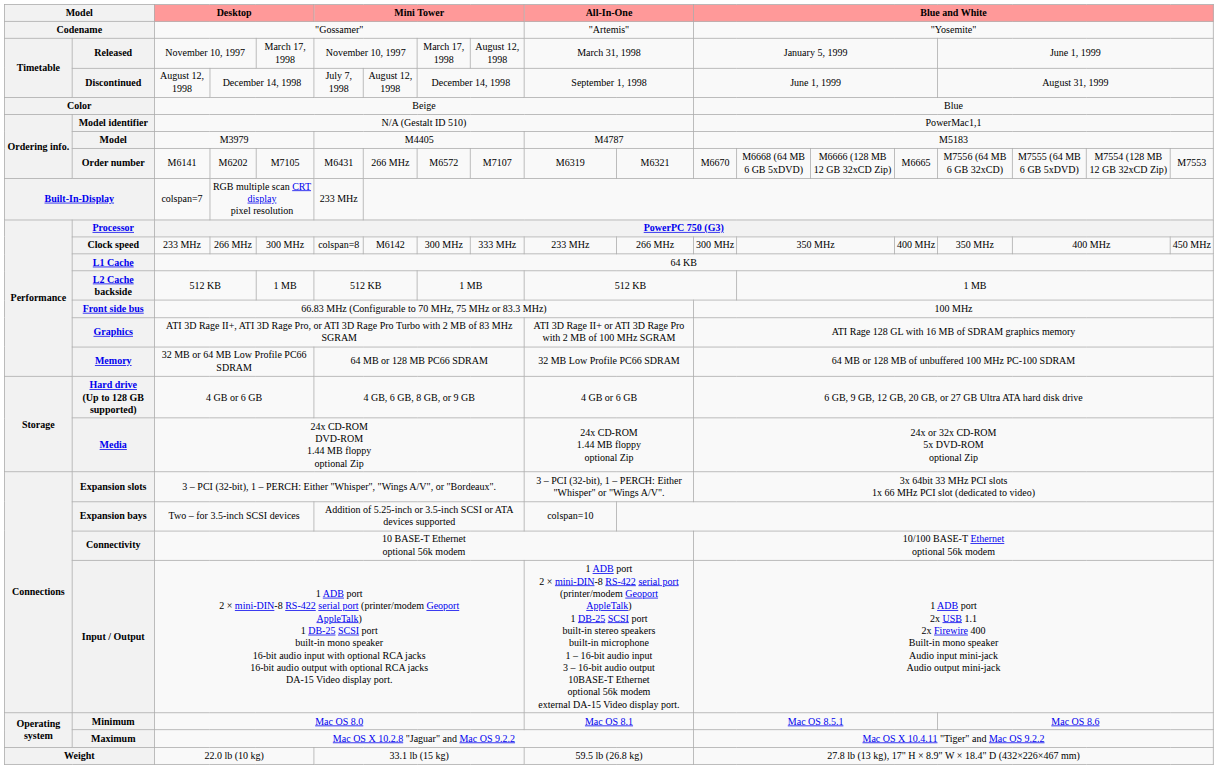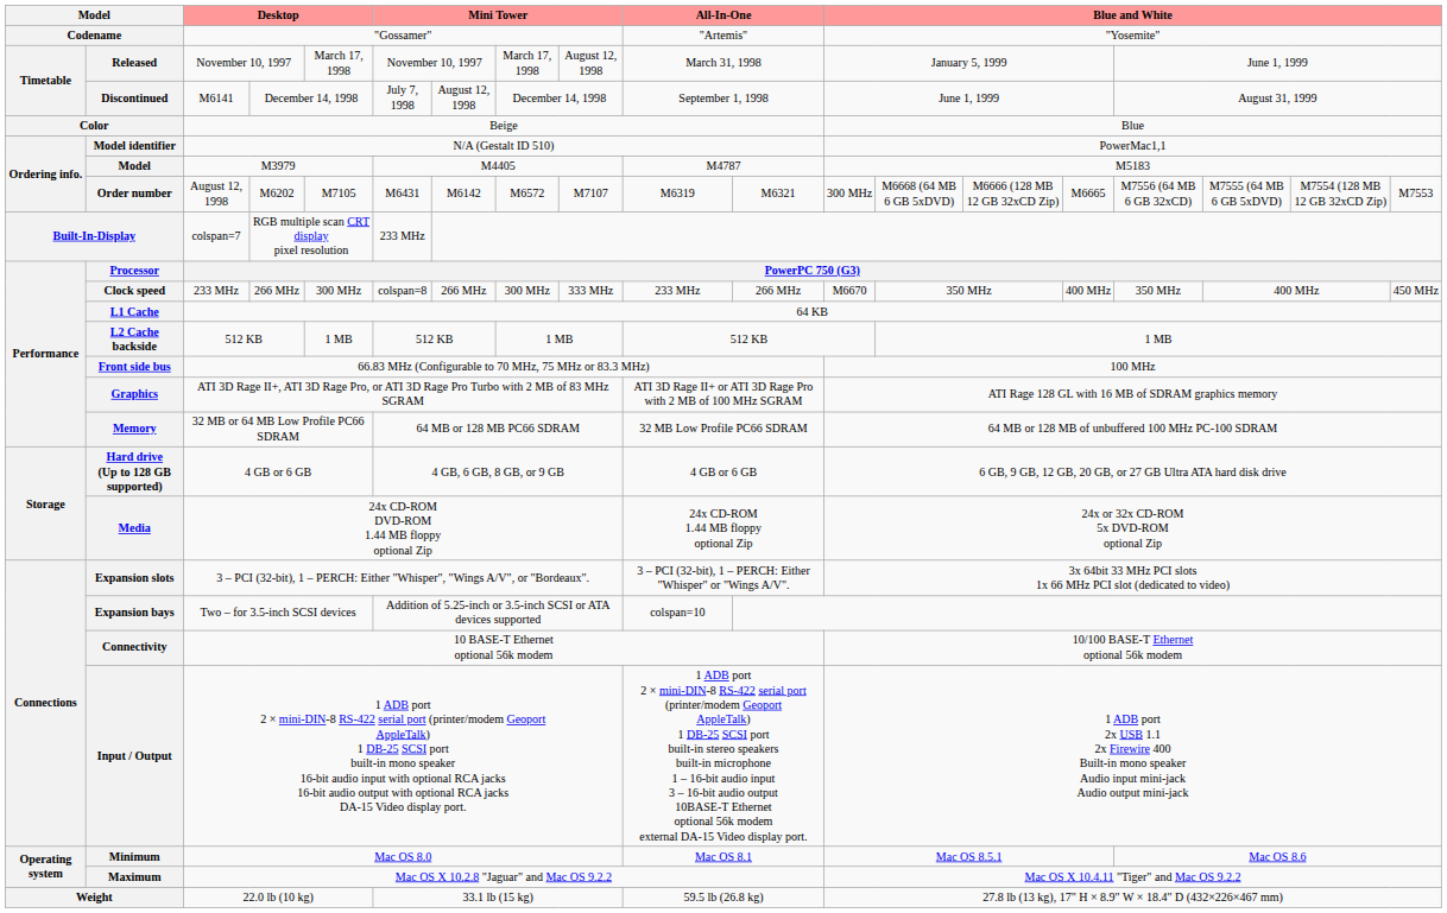Discontinued | column 3: August 12, 1998 -> M6141
Order number | column 3: M6141 -> August 12, 1998
Order number | column 7: 266 MHz -> M6142
Order number | column 12: M6670 -> 300 MHz
Clock speed | column 7: M6142 -> 266 MHz
Clock speed | column 12: 300 MHz -> M6670
